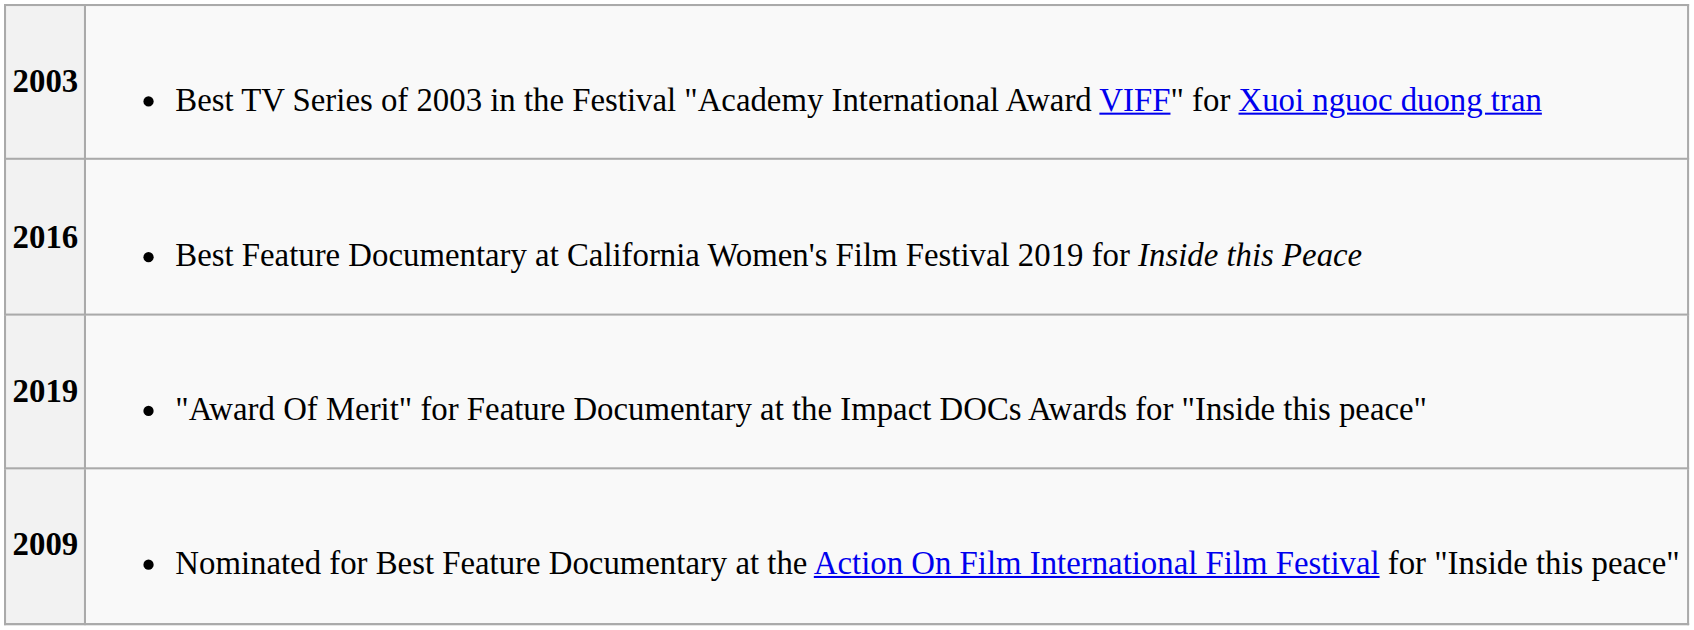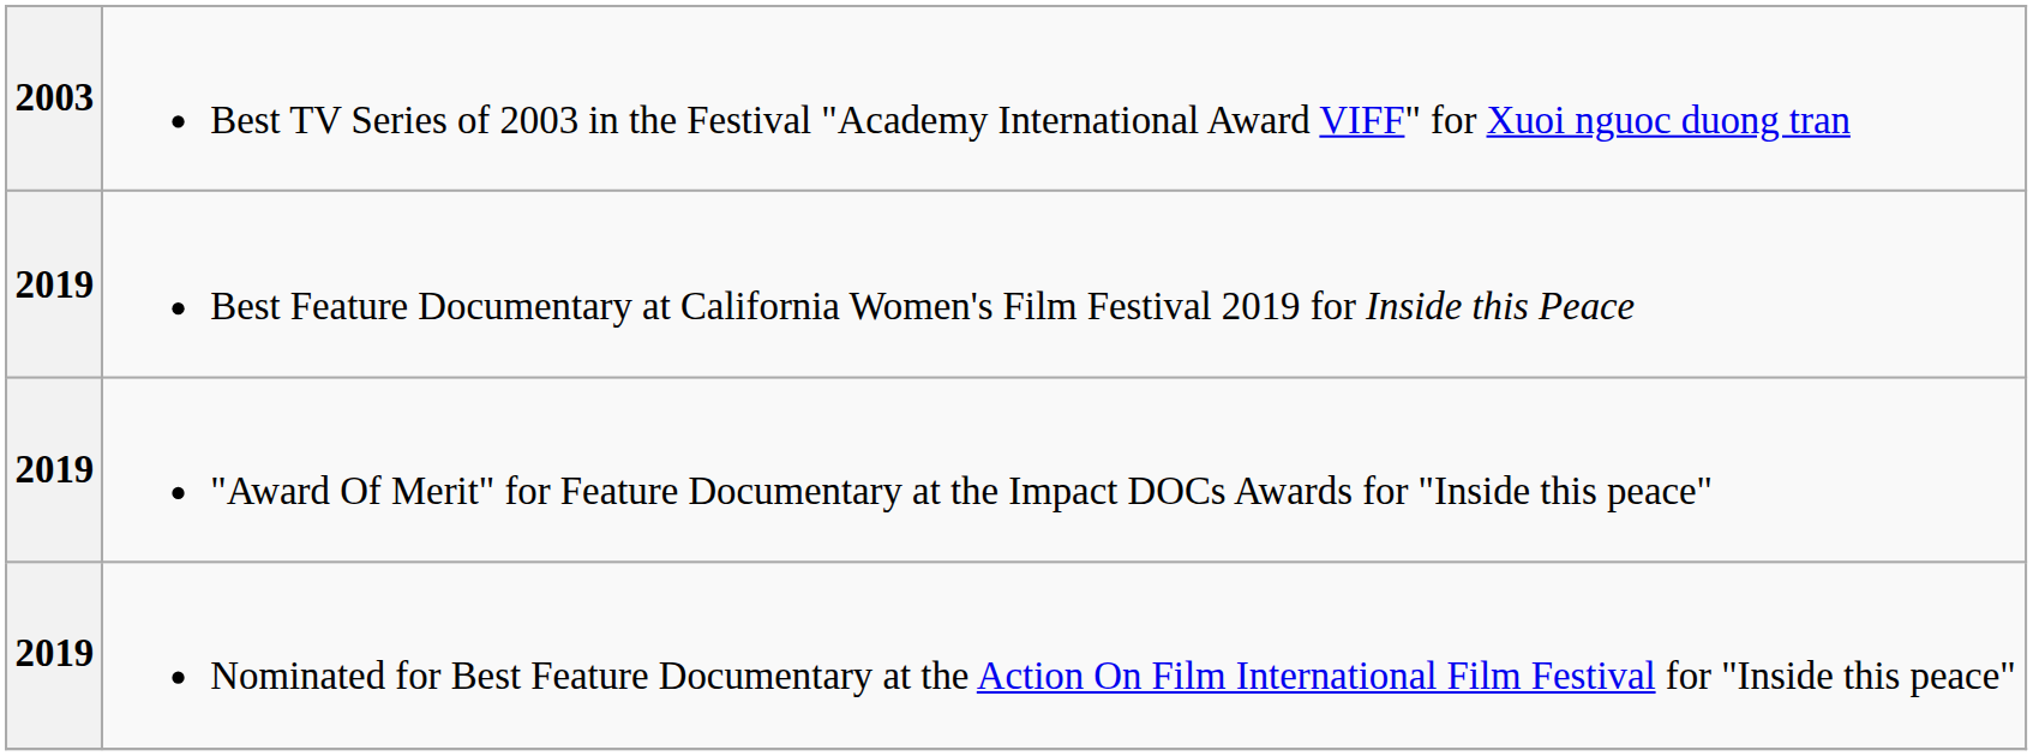row 2 | column 1: 2016 -> 2019
row 4 | column 1: 2009 -> 2019
